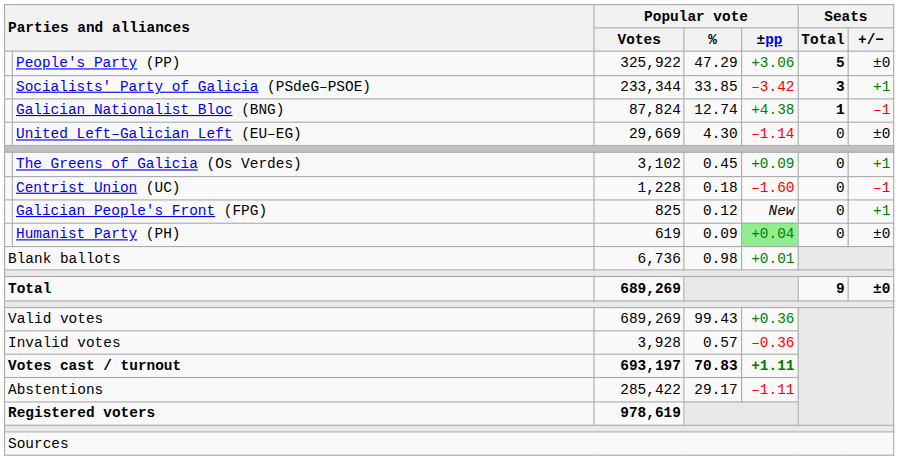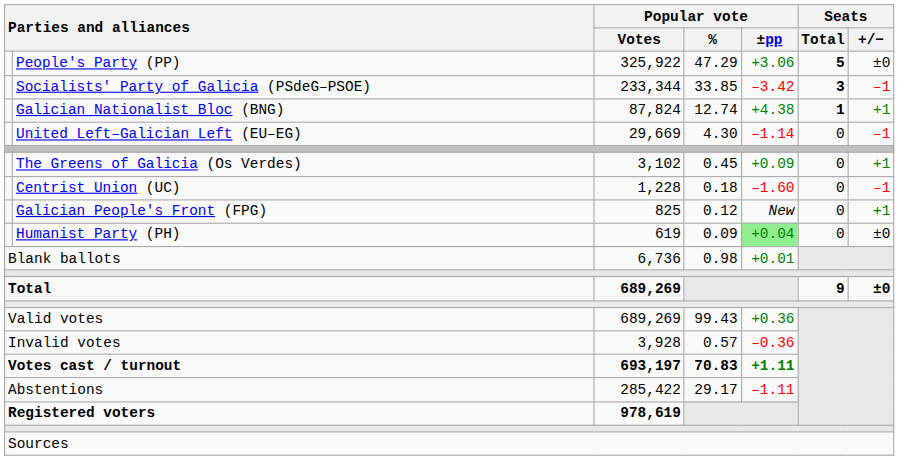Socialists' Party of Galicia (PSdeG–PSOE) | Seats / +/−: +1 -> –1
Galician Nationalist Bloc (BNG) | Seats / +/−: –1 -> +1
United Left–Galician Left (EU–EG) | Seats / +/−: ±0 -> –1
